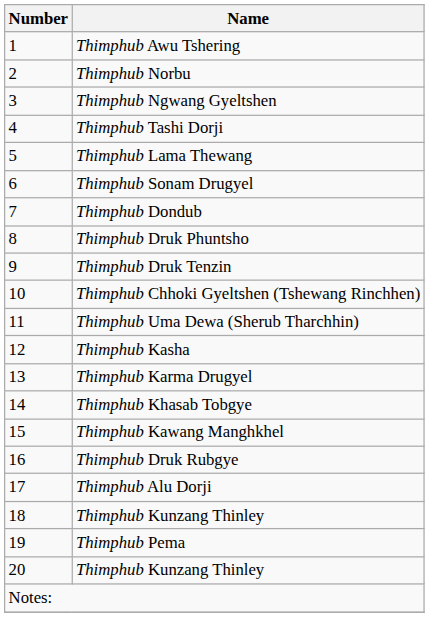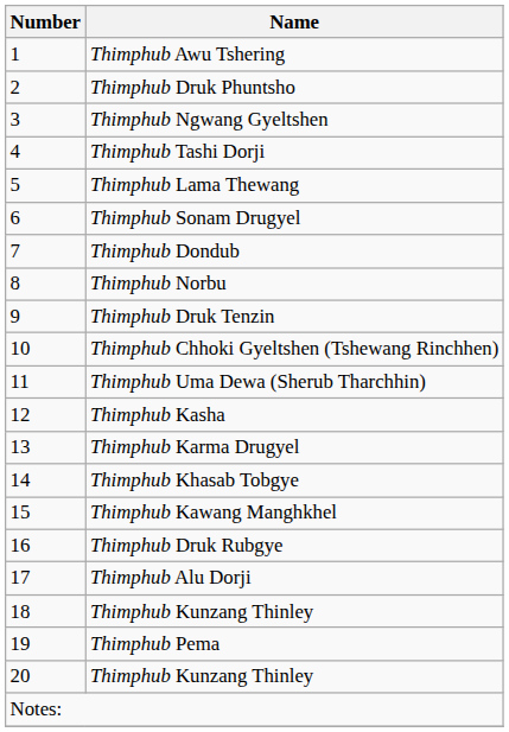row 3 | Name: Thimphub Norbu -> Thimphub Druk Phuntsho
row 9 | Name: Thimphub Druk Phuntsho -> Thimphub Norbu
